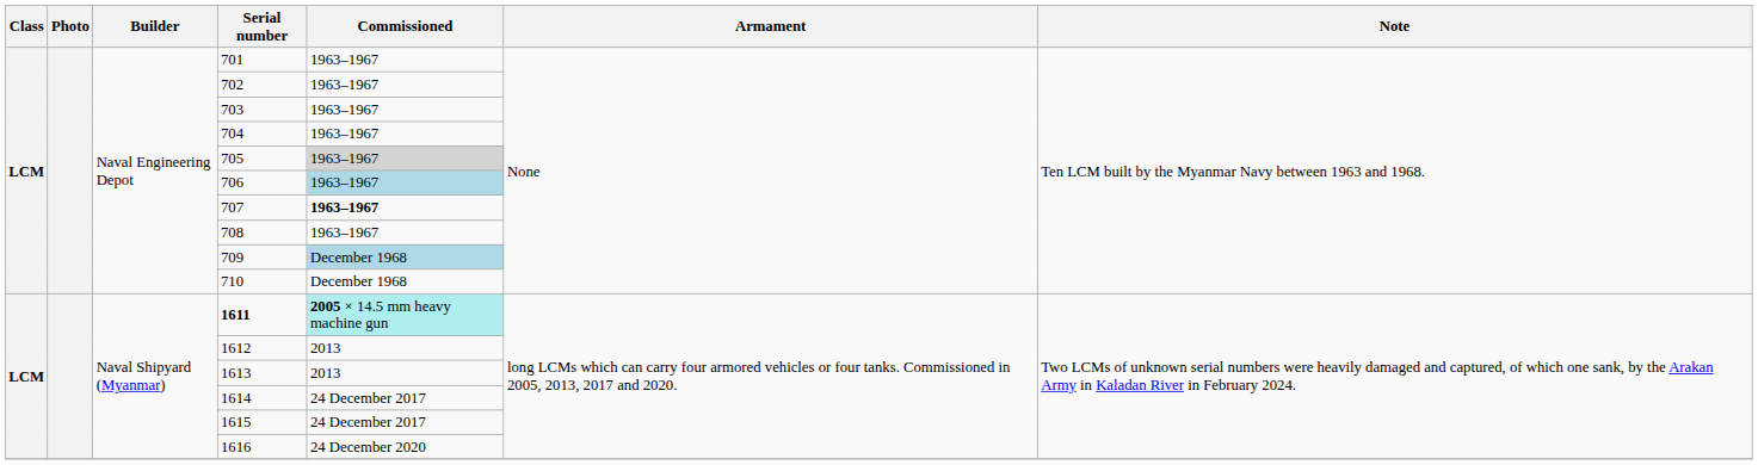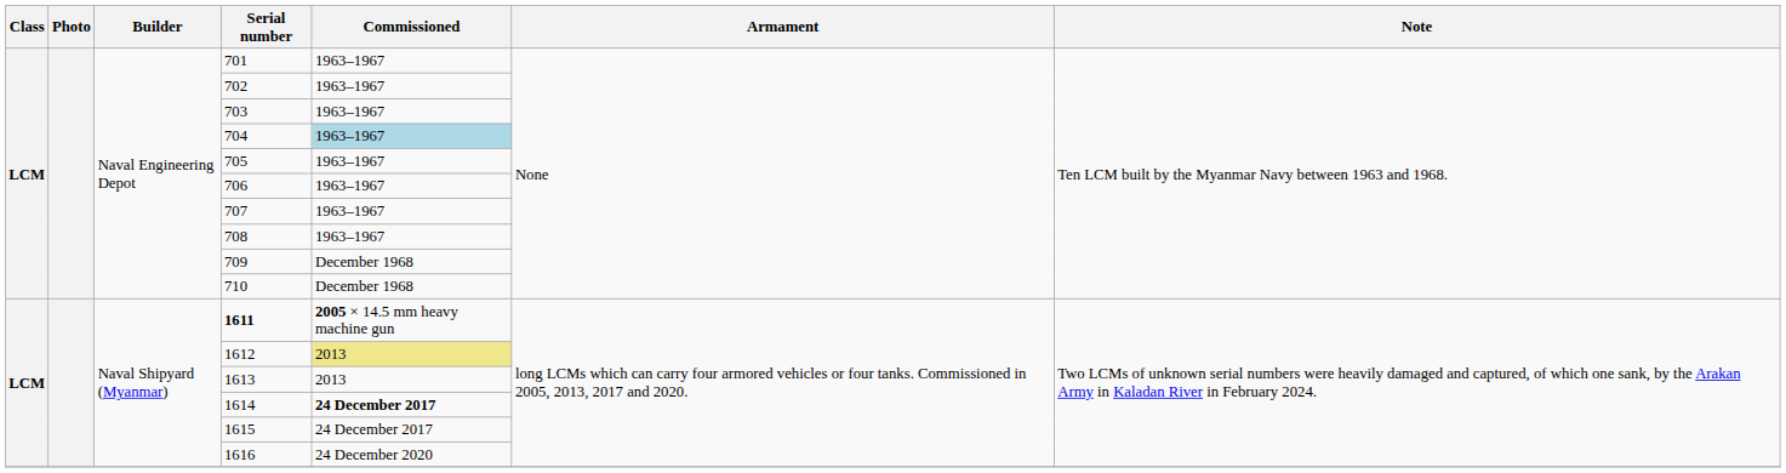704 | Commissioned: no background -> lightblue background
705 | Commissioned: lightgrey background -> no background
706 | Commissioned: lightblue background -> no background
707 | Commissioned: bold -> normal
709 | Commissioned: lightblue background -> no background
1611 | Commissioned: paleturquoise background -> no background
1612 | Commissioned: no background -> khaki background
1614 | Commissioned: normal -> bold
